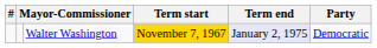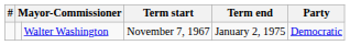Walter Washington | Term start: gold background -> no background
Walter Washington | Term end: lavender background -> no background
